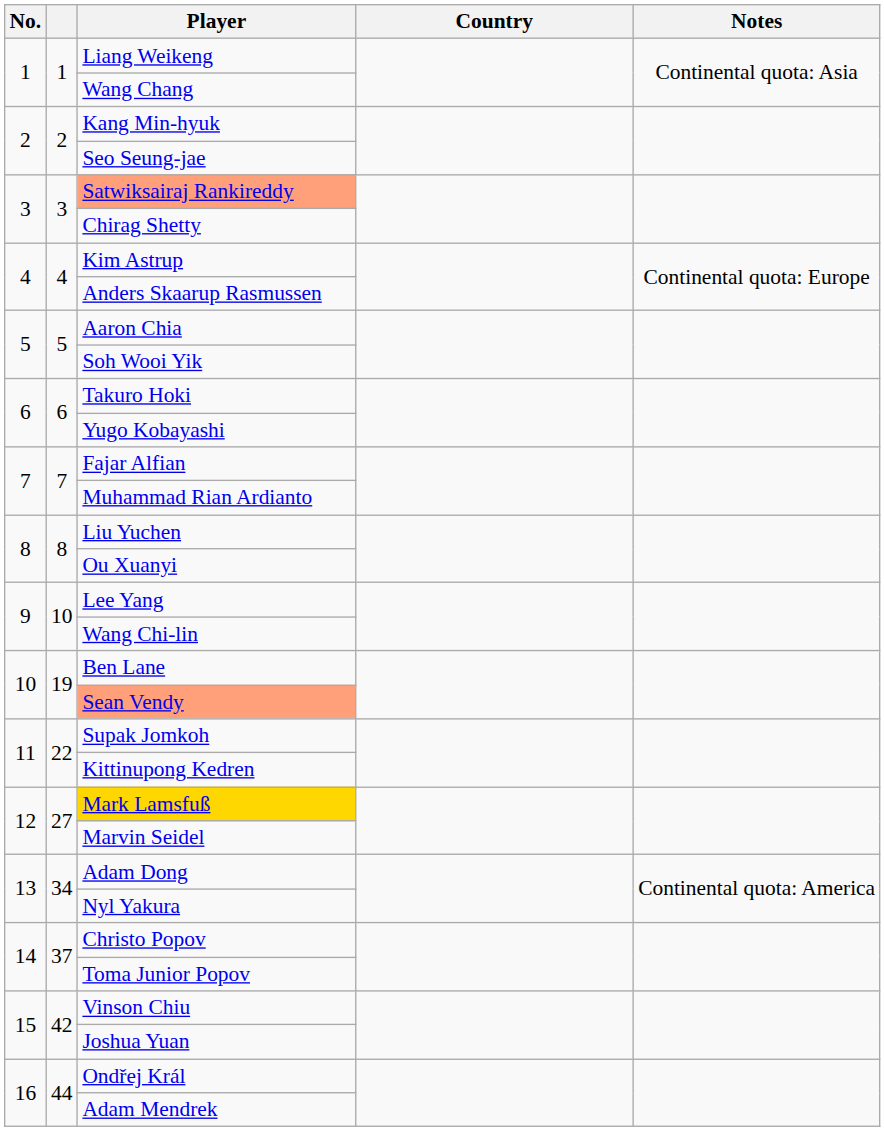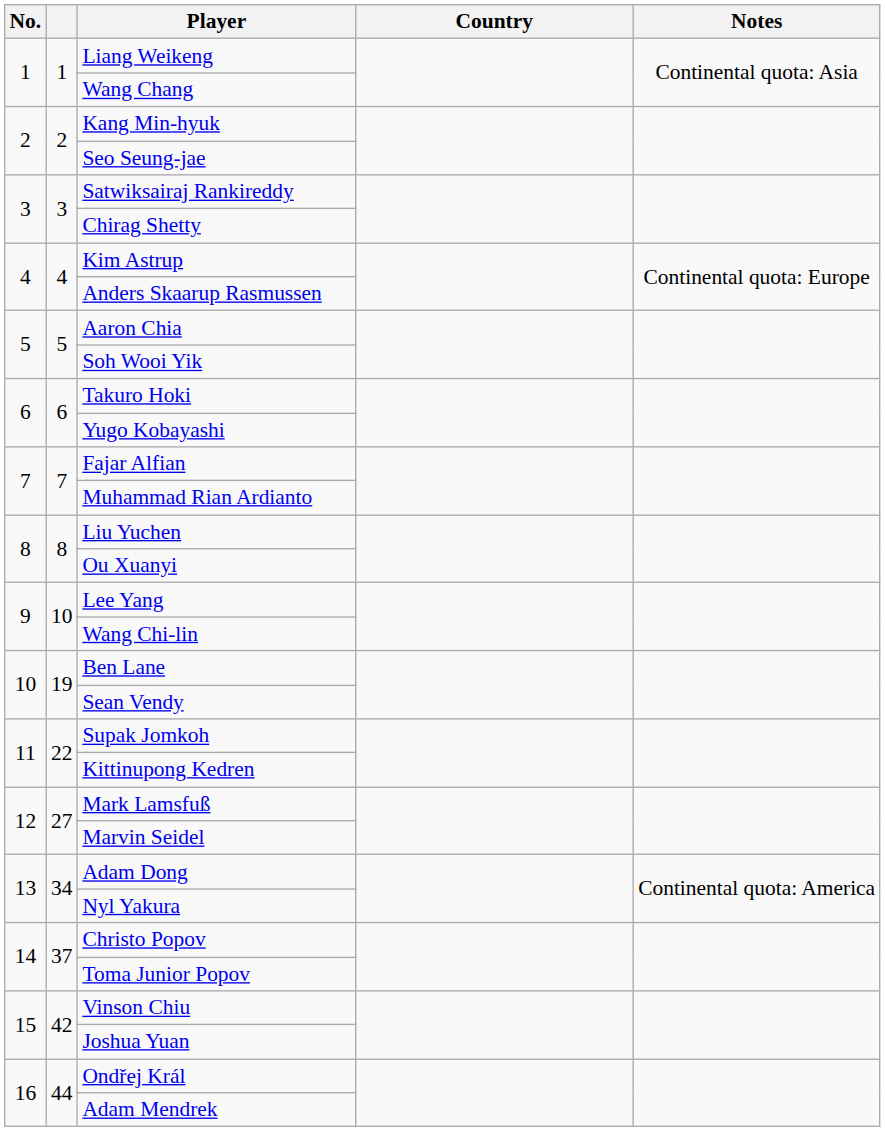Satwiksairaj Rankireddy | Player: lightsalmon background -> no background
Sean Vendy | Player: lightsalmon background -> no background
Mark Lamsfuß | Player: gold background -> no background
